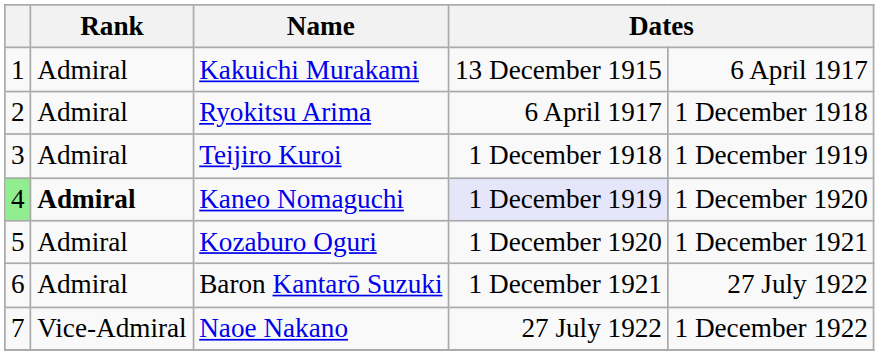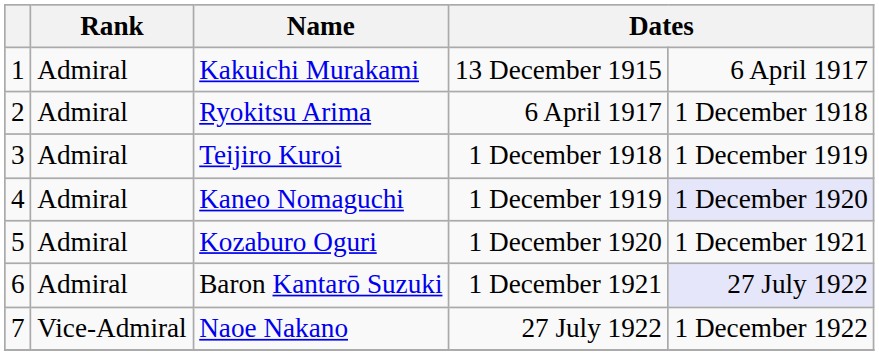Kaneo Nomaguchi | column 1: lightgreen background -> no background
Kaneo Nomaguchi | Rank: bold -> normal
Kaneo Nomaguchi | column 4: lavender background -> no background
Kaneo Nomaguchi | column 5: no background -> lavender background
Baron Kantarō Suzuki | column 5: no background -> lavender background
